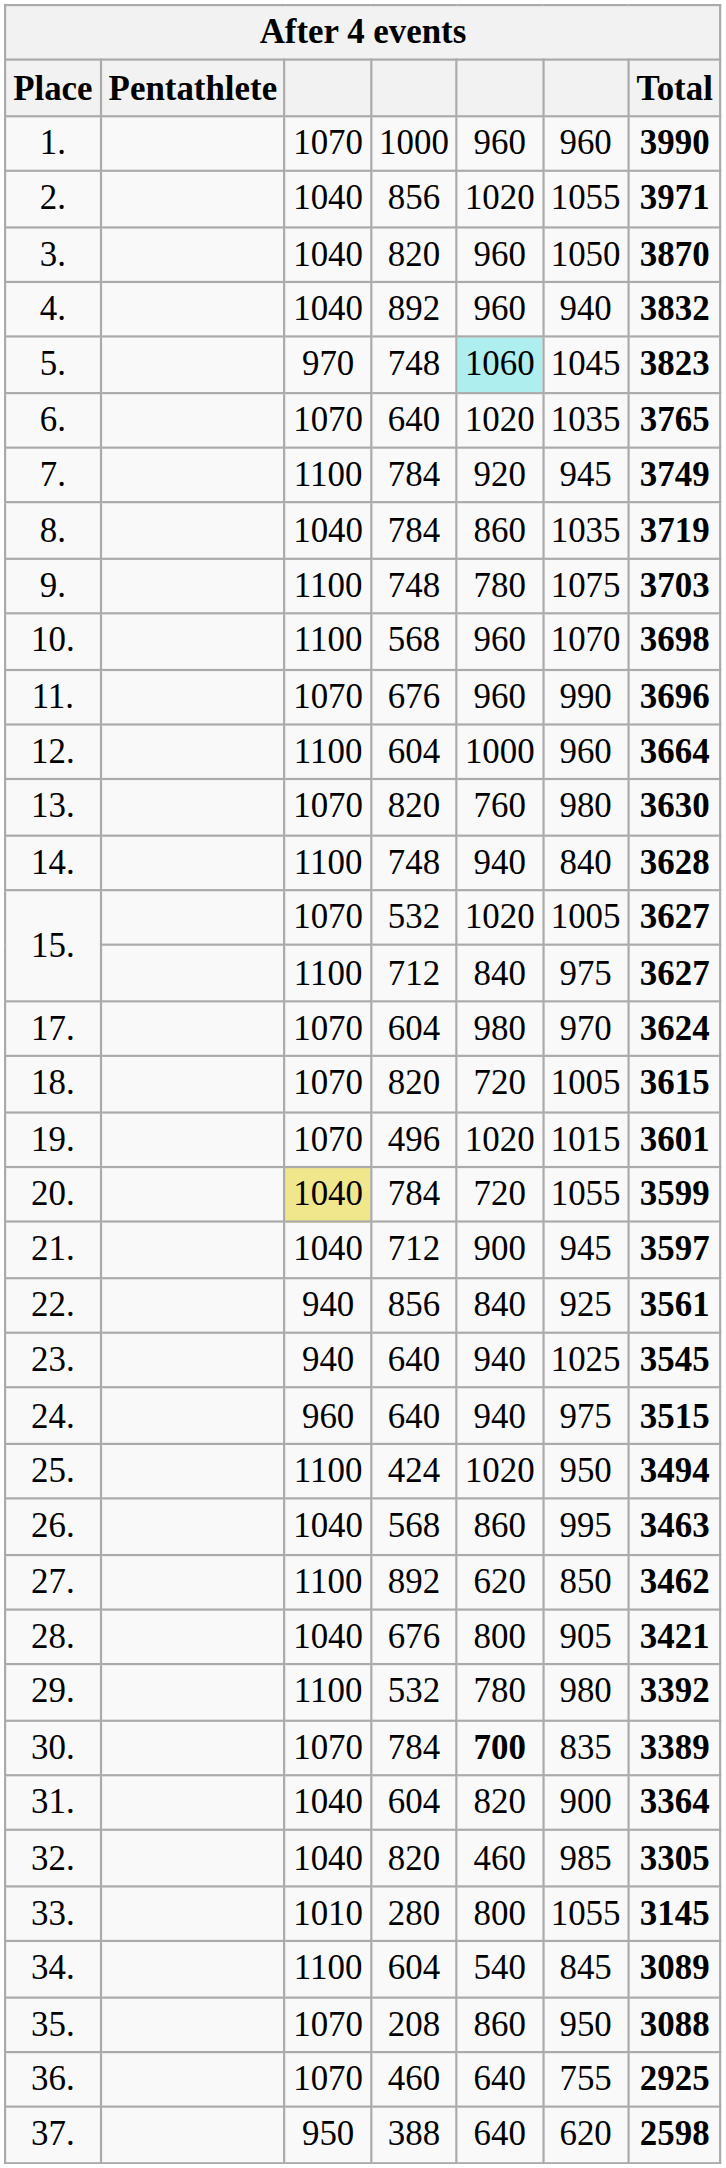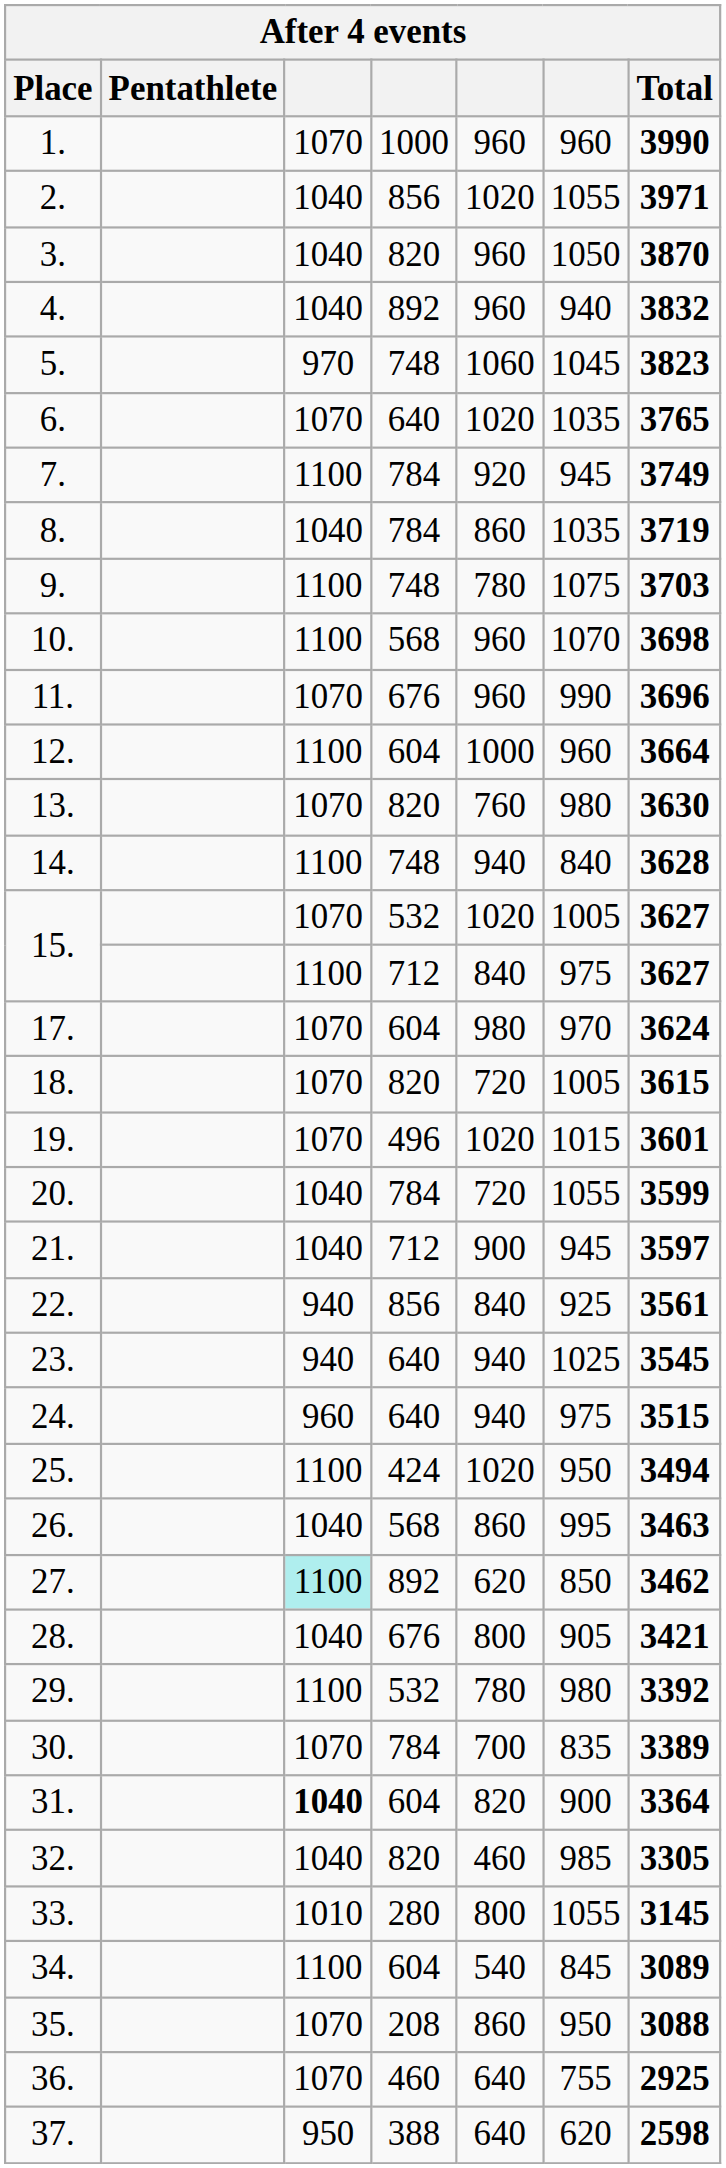5. | column 5: paleturquoise background -> no background
20. | column 3: khaki background -> no background
27. | column 3: no background -> paleturquoise background
30. | column 5: bold -> normal
31. | column 3: normal -> bold
